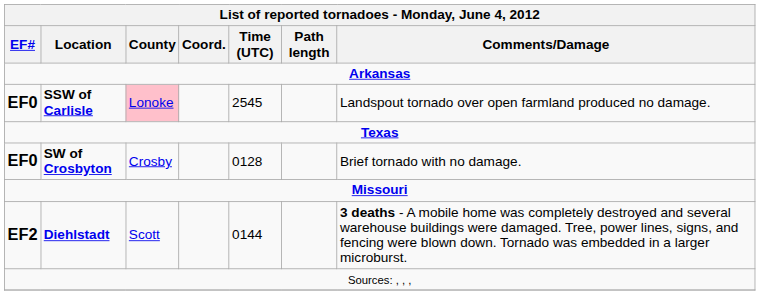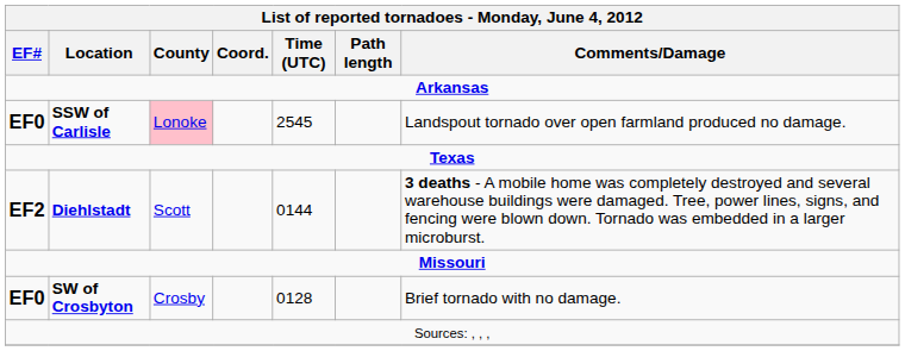rows swapped: SW of Crosbyton <-> Diehlstadt
